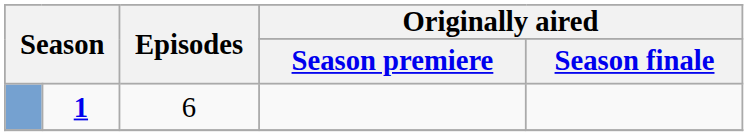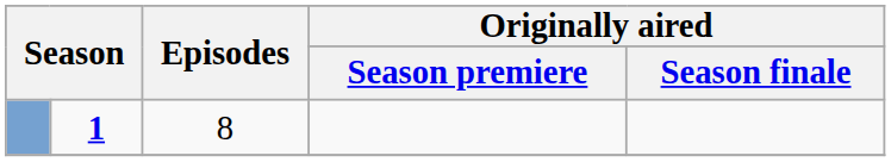row 3 | Episodes: 6 -> 8
